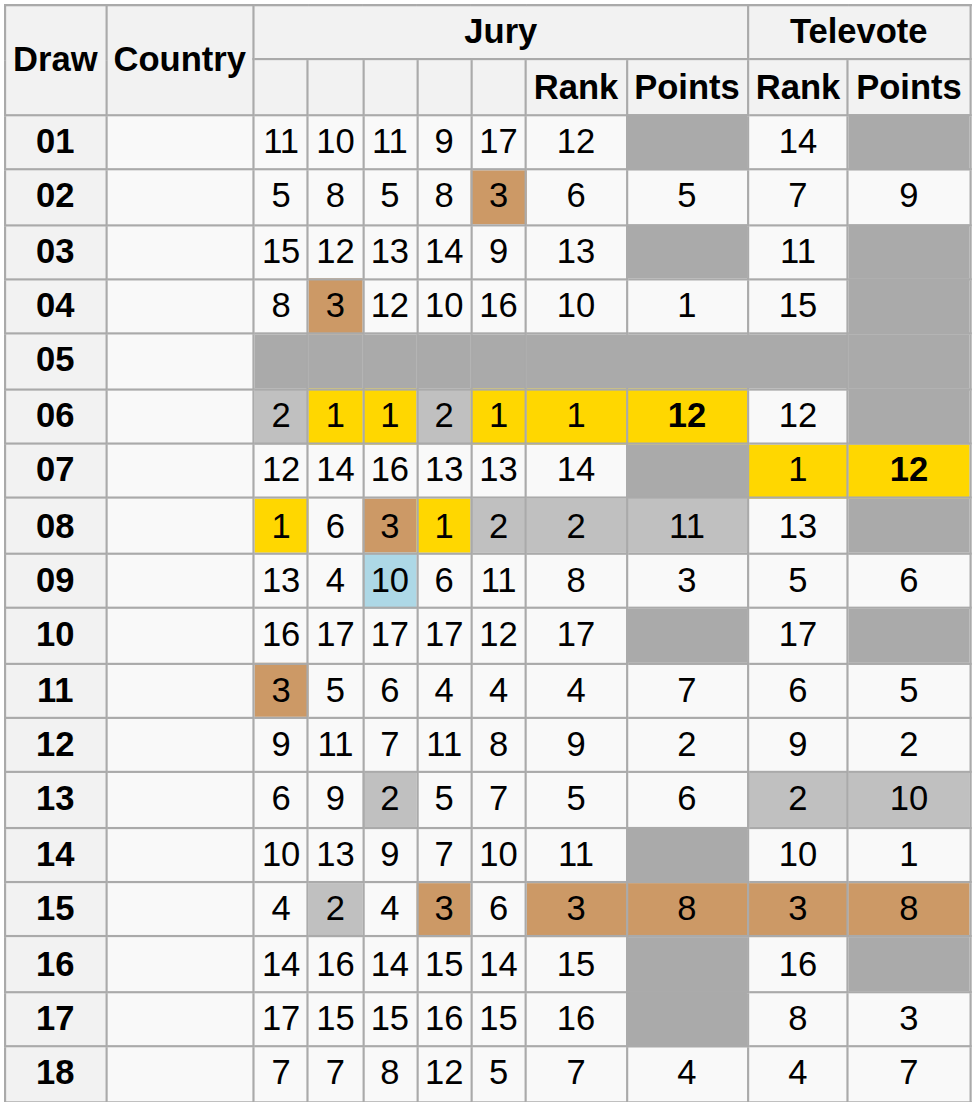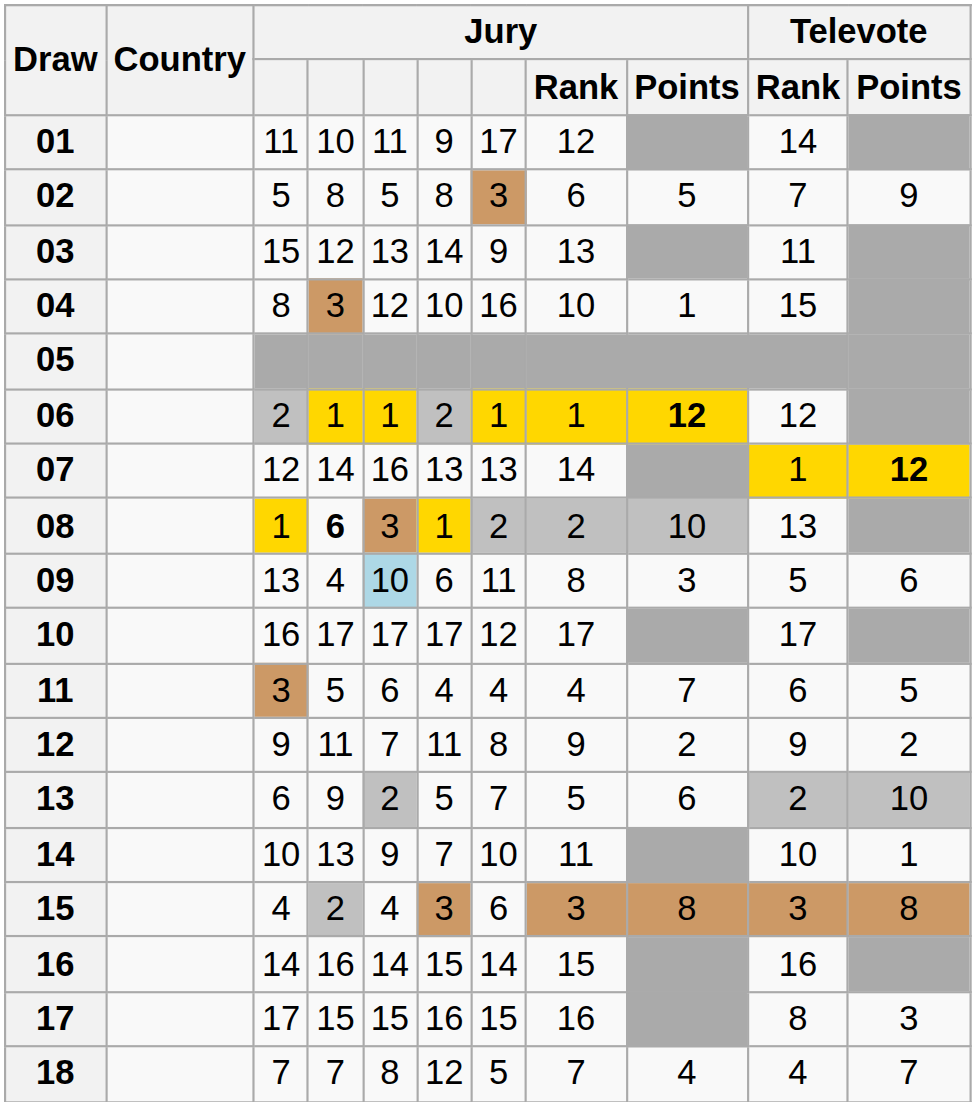08 | column 4: normal -> bold
08 | Jury / Points: 11 -> 10
